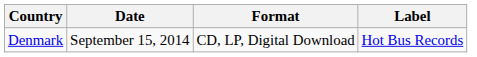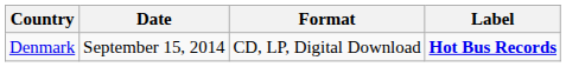Denmark | Label: normal -> bold
